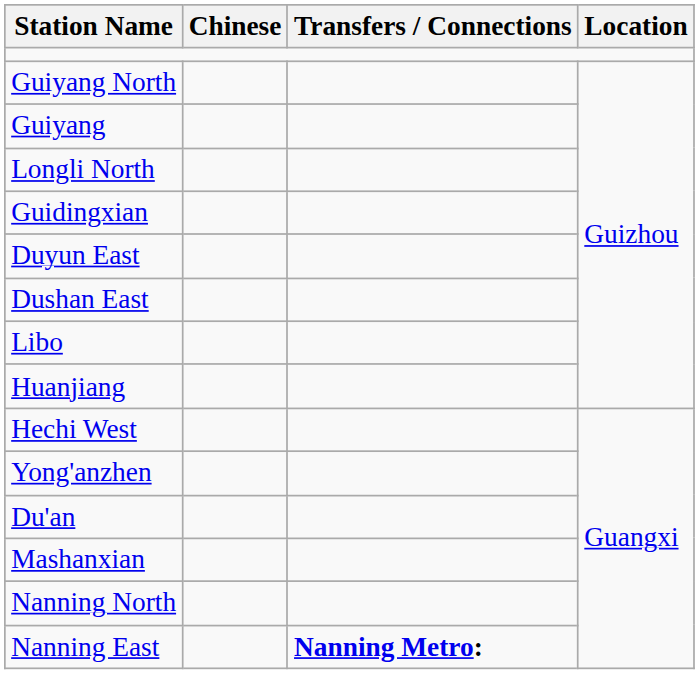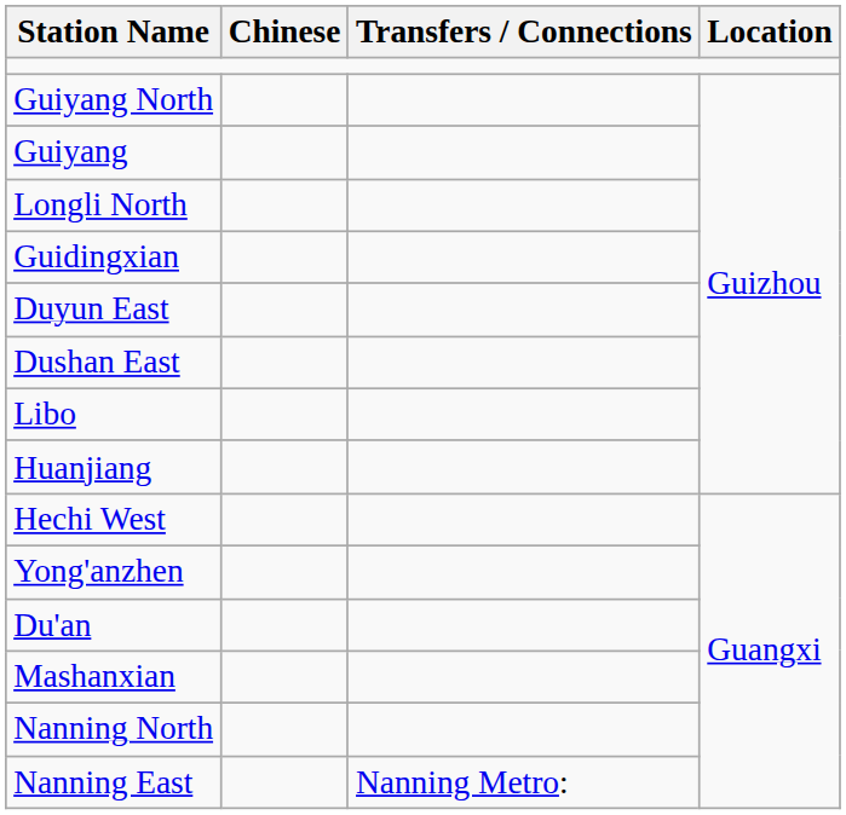Nanning East | Transfers / Connections: bold -> normal
